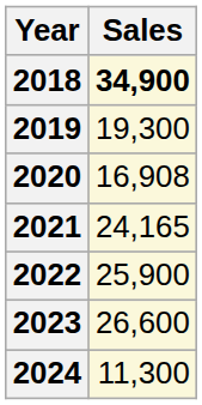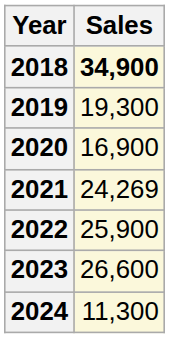2020 | Sales: 16,908 -> 16,900
2021 | Sales: 24,165 -> 24,269
